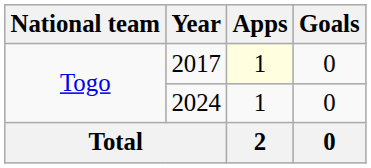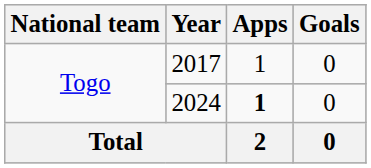2017 | Apps: lightyellow background -> no background
2024 | Apps: normal -> bold
